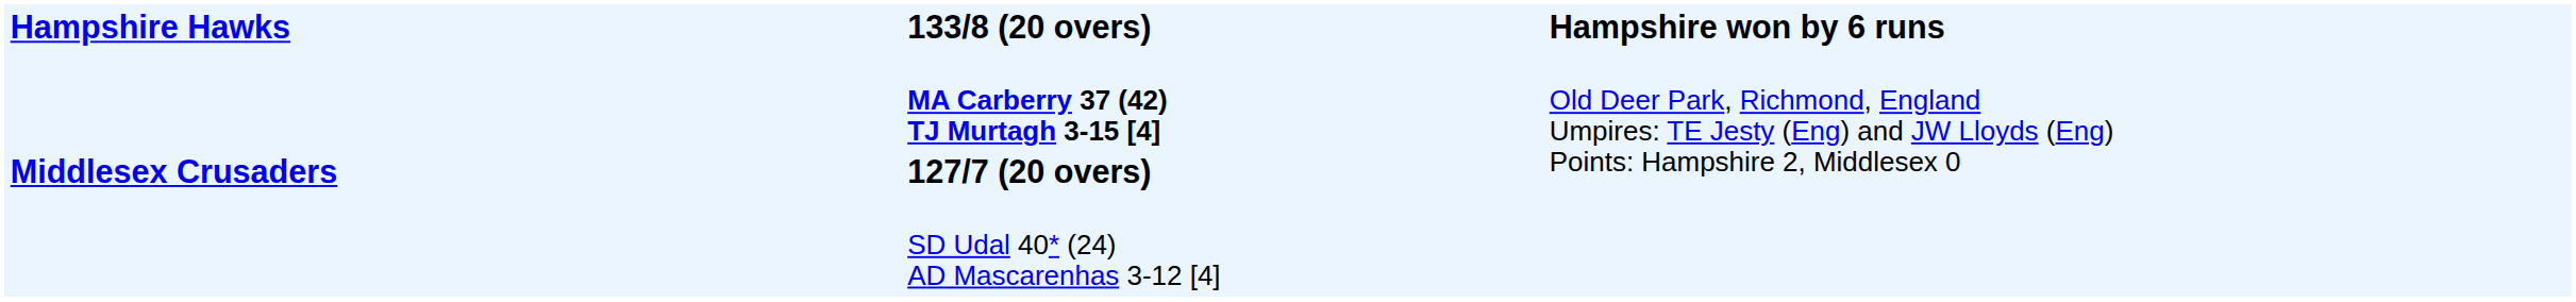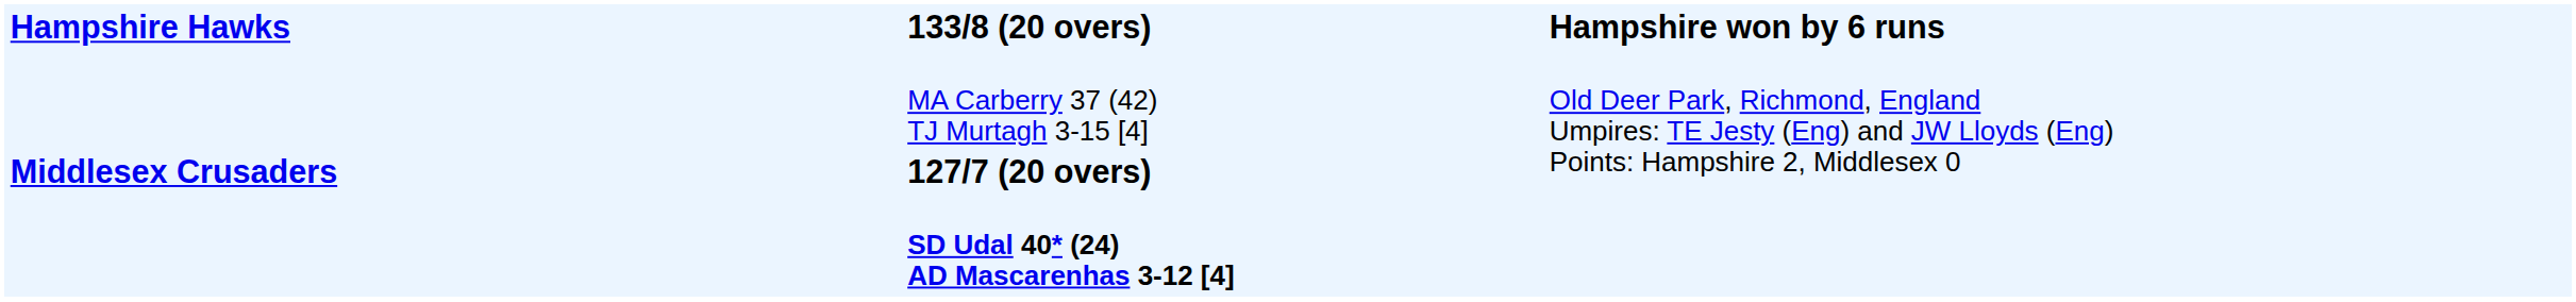MA Carberry 37 (42) TJ Murtagh 3-15 [4] | 133/8 (20 overs): bold -> normal
SD Udal 40* (24) AD Mascarenhas 3-12 [4] | 133/8 (20 overs): normal -> bold
